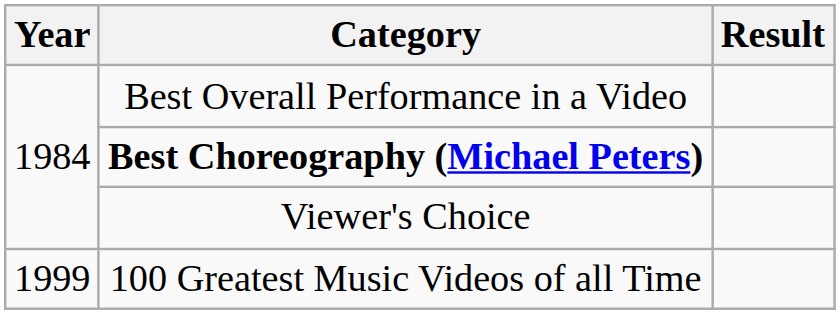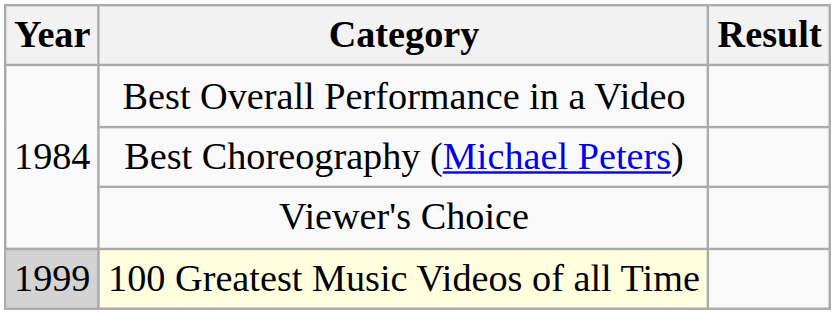Best Choreography (Michael Peters) | Category: bold -> normal
100 Greatest Music Videos of all Time | Year: no background -> lightgrey background
100 Greatest Music Videos of all Time | Category: no background -> lightyellow background
